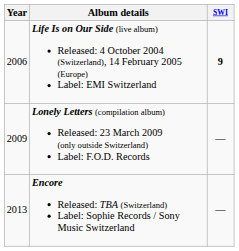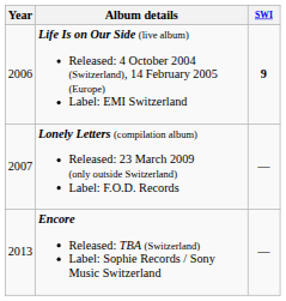row 3 | Year: 2009 -> 2007
